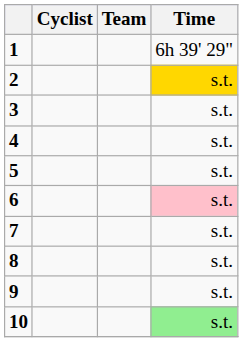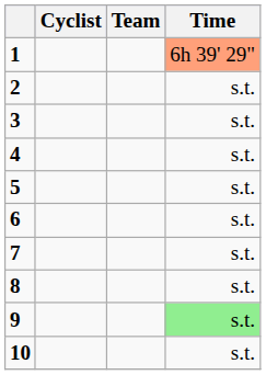1 | Time: no background -> lightsalmon background
2 | Time: gold background -> no background
6 | Time: pink background -> no background
9 | Time: no background -> lightgreen background
10 | Time: lightgreen background -> no background
